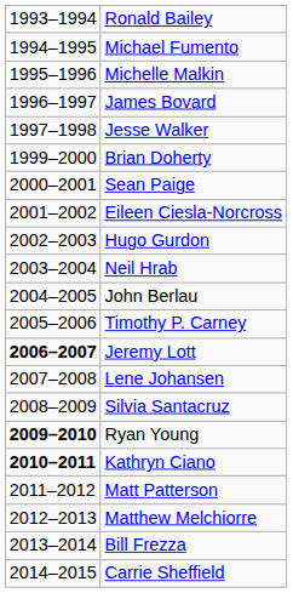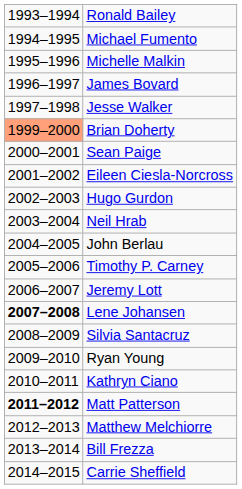Brian Doherty | column 1: no background -> lightsalmon background
Jeremy Lott | column 1: bold -> normal
Lene Johansen | column 1: normal -> bold
Ryan Young | column 1: bold -> normal
Kathryn Ciano | column 1: bold -> normal
Matt Patterson | column 1: normal -> bold
